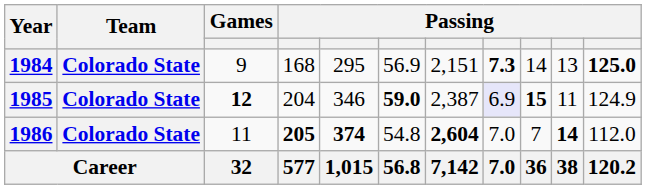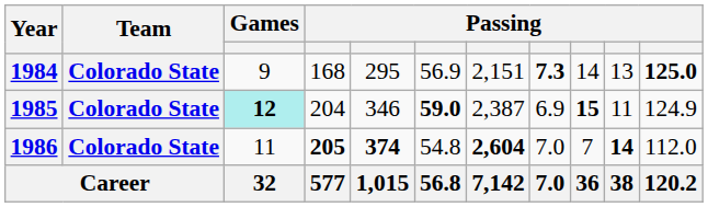1985 | Games: no background -> paleturquoise background
1985 | column 8: lavender background -> no background
